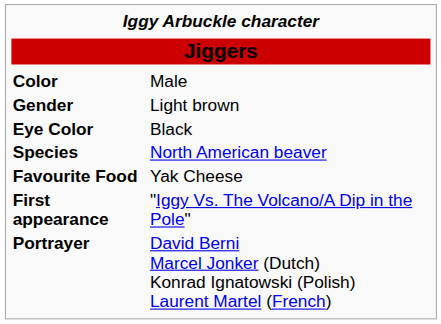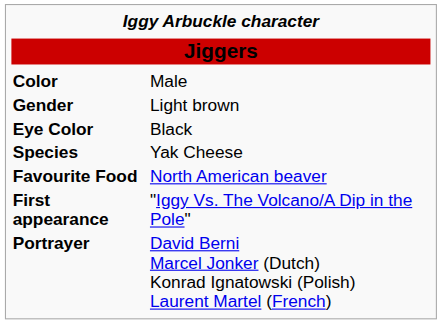row 6 | column 2: North American beaver -> Yak Cheese
row 7 | column 2: Yak Cheese -> North American beaver
